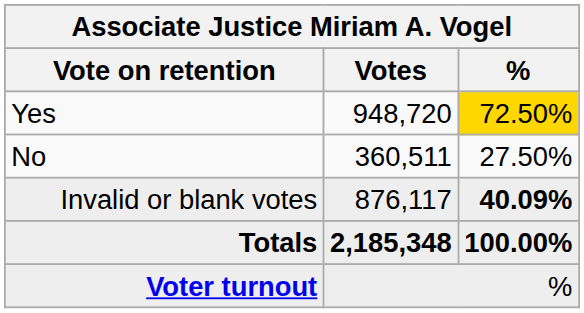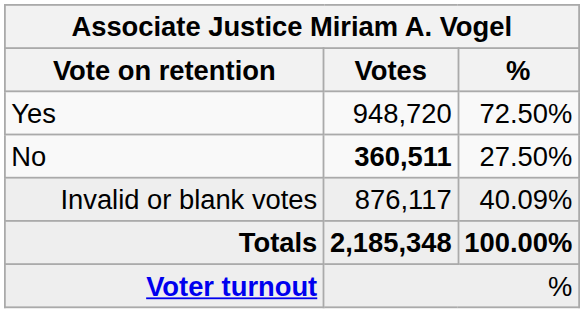Yes | %: gold background -> no background
No | Votes: normal -> bold
Invalid or blank votes | %: bold -> normal
